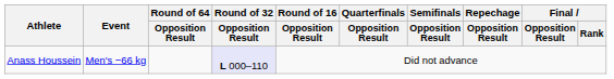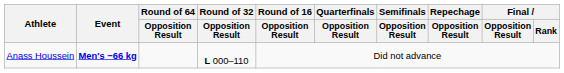Anass Houssein | Event: normal -> bold
Anass Houssein | Round of 32 / Opposition Result: lavender background -> no background
